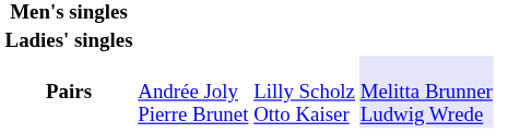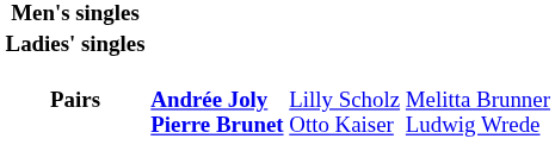Pairs | column 2: normal -> bold
Pairs | column 4: lavender background -> no background
